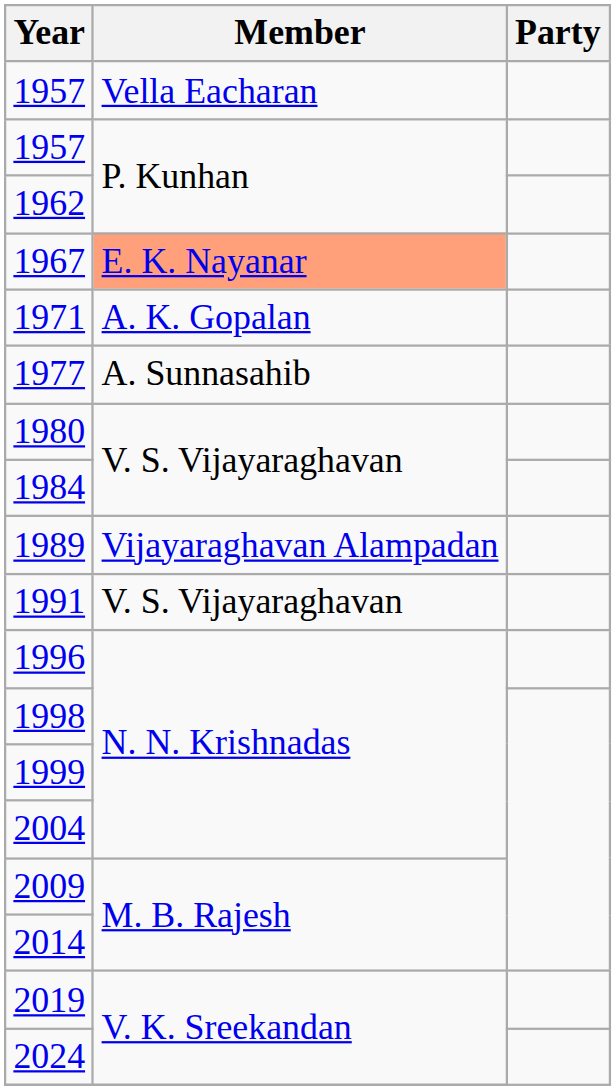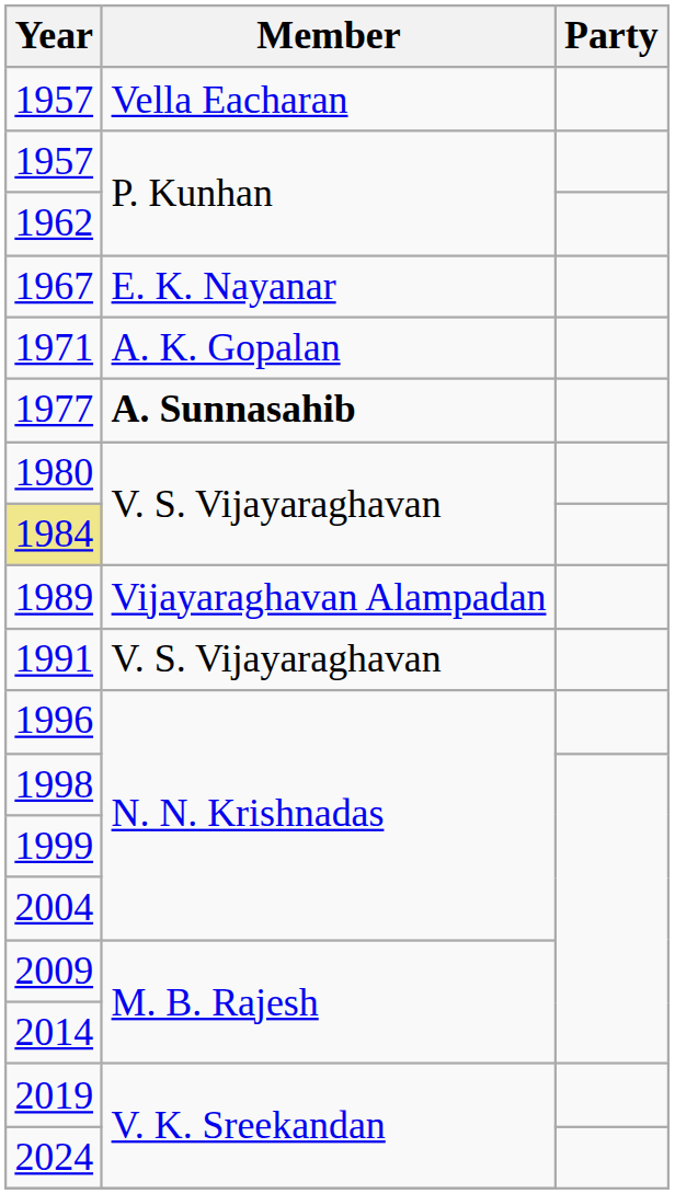1967 | Member: lightsalmon background -> no background
1977 | Member: normal -> bold
1984 | Year: no background -> khaki background
